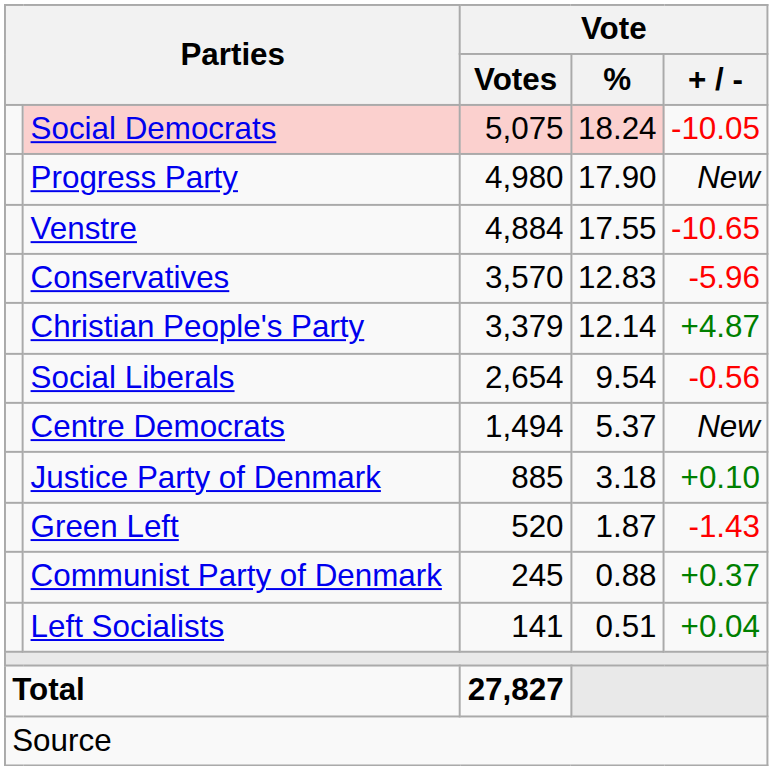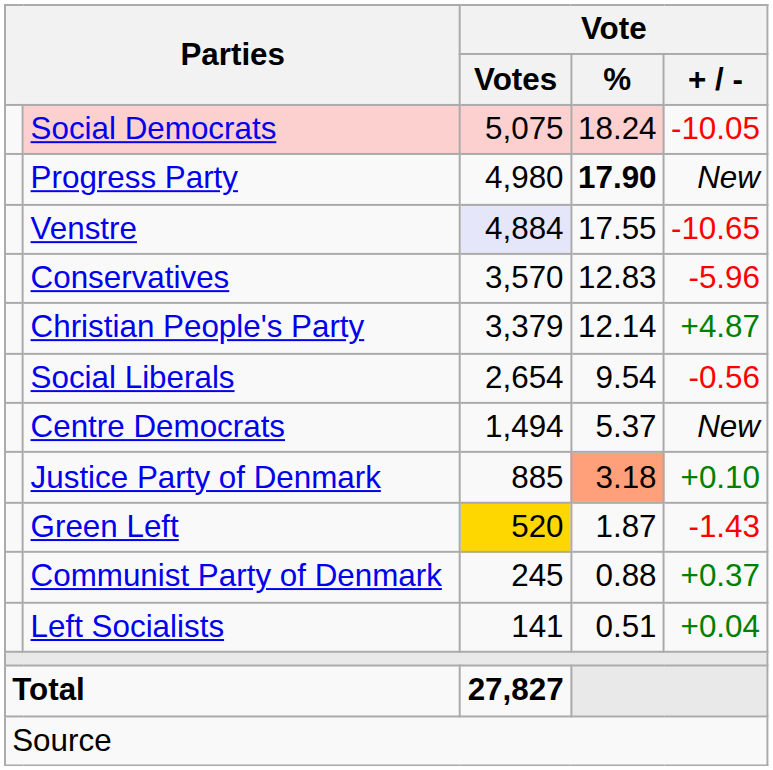Progress Party | Vote / %: normal -> bold
Venstre | Vote / Votes: no background -> lavender background
Justice Party of Denmark | Vote / %: no background -> lightsalmon background
Green Left | Vote / Votes: no background -> gold background
